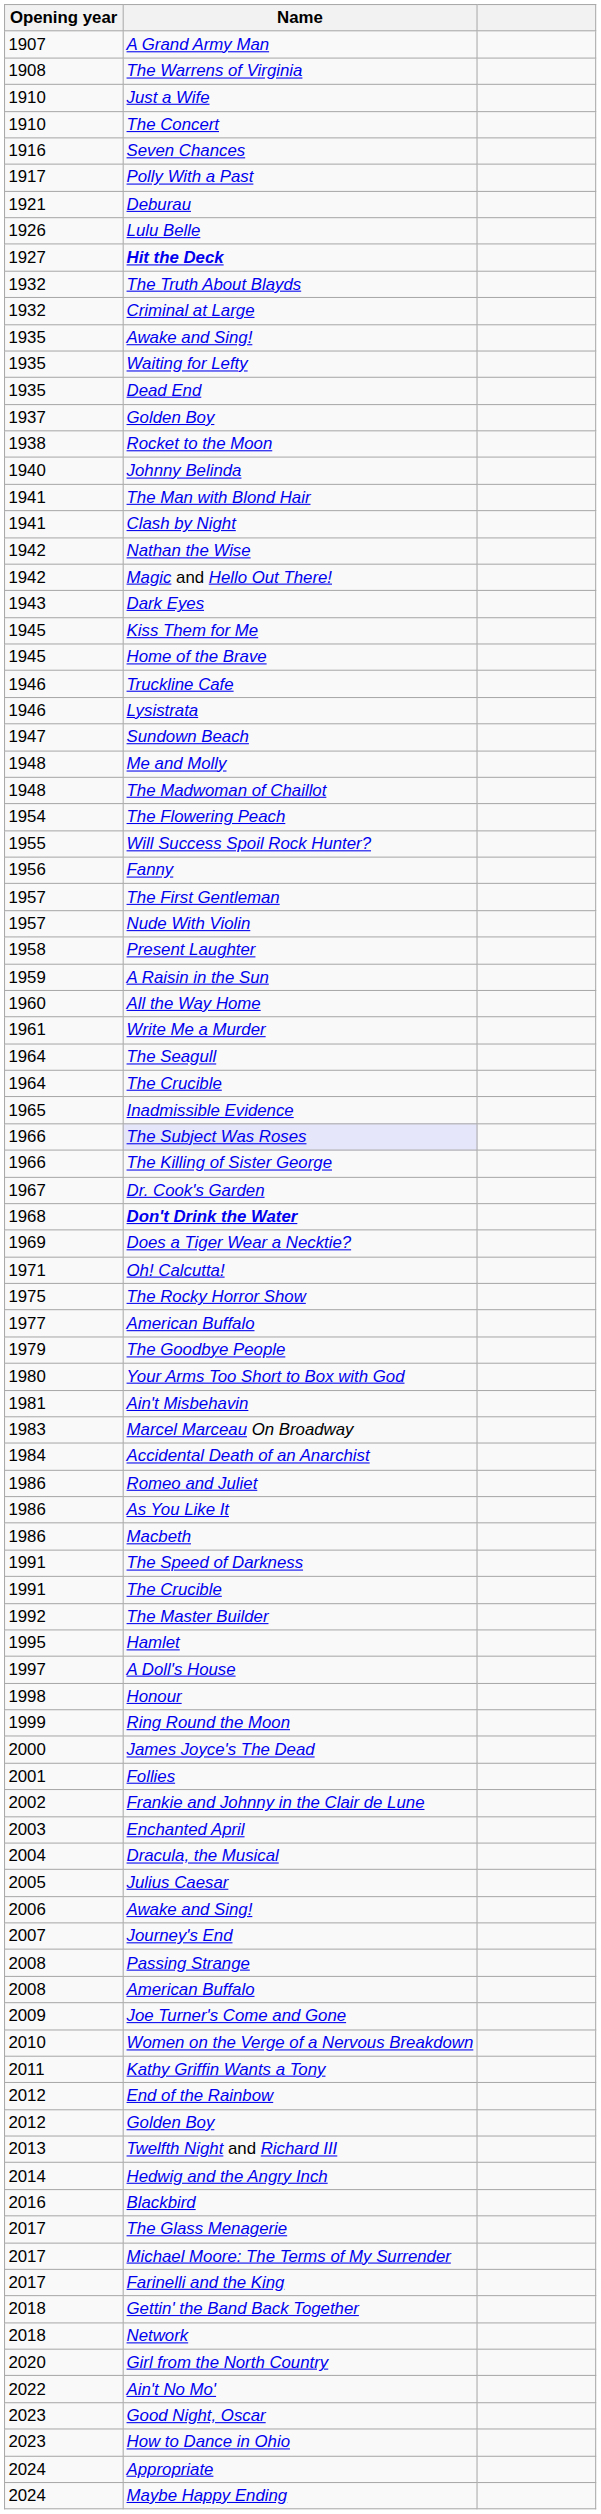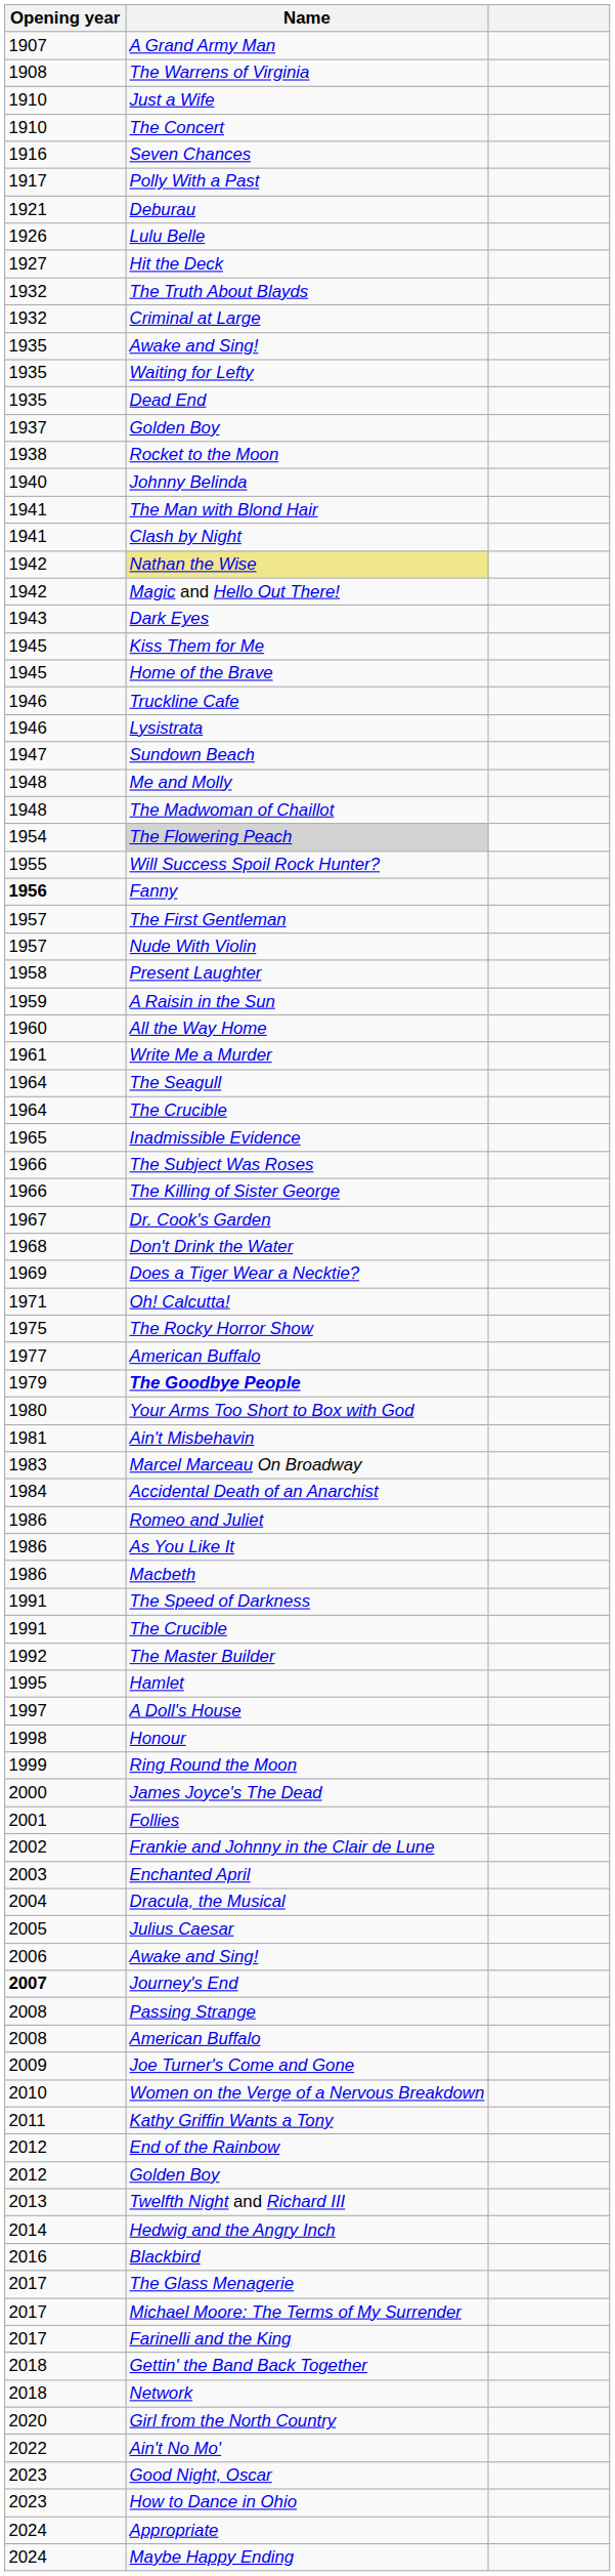Hit the Deck | Name: bold -> normal
Nathan the Wise | Name: no background -> khaki background
The Flowering Peach | Name: no background -> lightgrey background
Fanny | Opening year: normal -> bold
The Subject Was Roses | Name: lavender background -> no background
Don't Drink the Water | Name: bold -> normal
The Goodbye People | Name: normal -> bold
Journey's End | Opening year: normal -> bold
